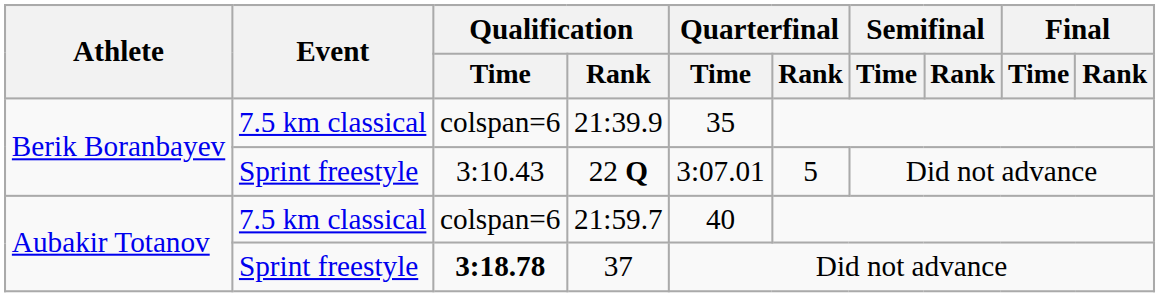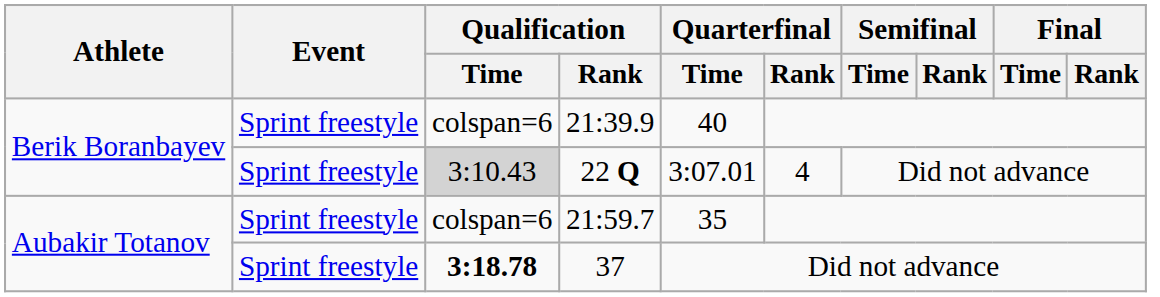21:39.9 | Event: 7.5 km classical -> Sprint freestyle
21:39.9 | Quarterfinal / Time: 35 -> 40
22 Q | Qualification / Time: no background -> lightgrey background
22 Q | Quarterfinal / Rank: 5 -> 4
21:59.7 | Event: 7.5 km classical -> Sprint freestyle
21:59.7 | Quarterfinal / Time: 40 -> 35
